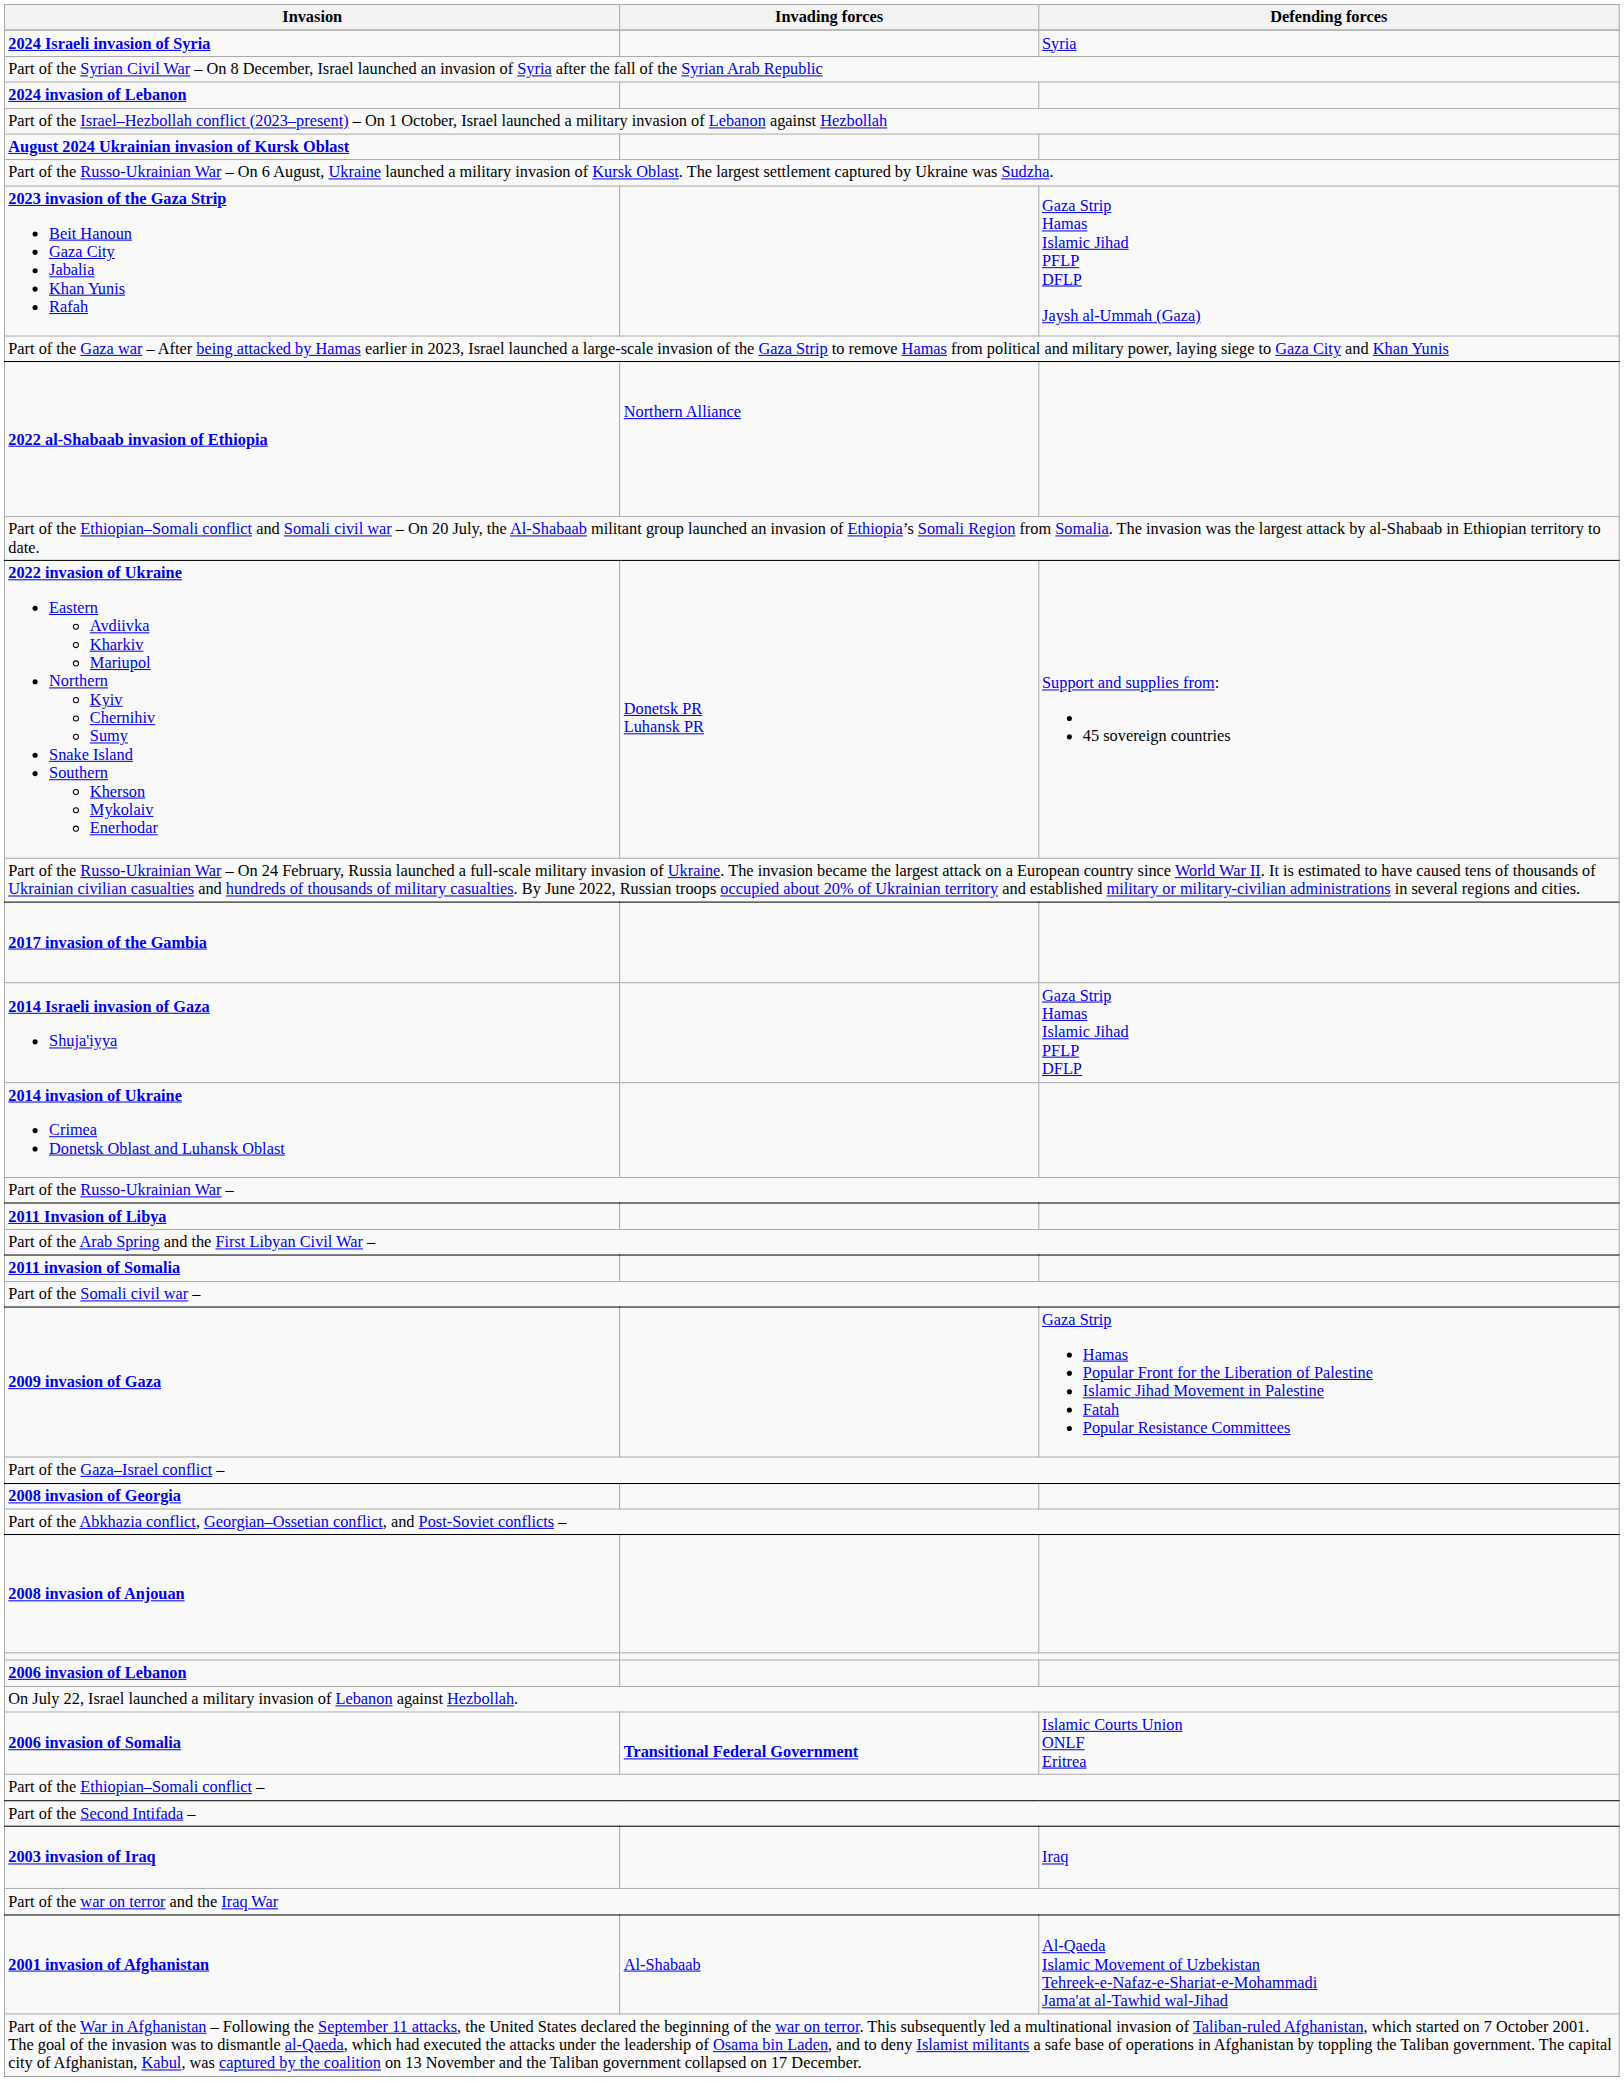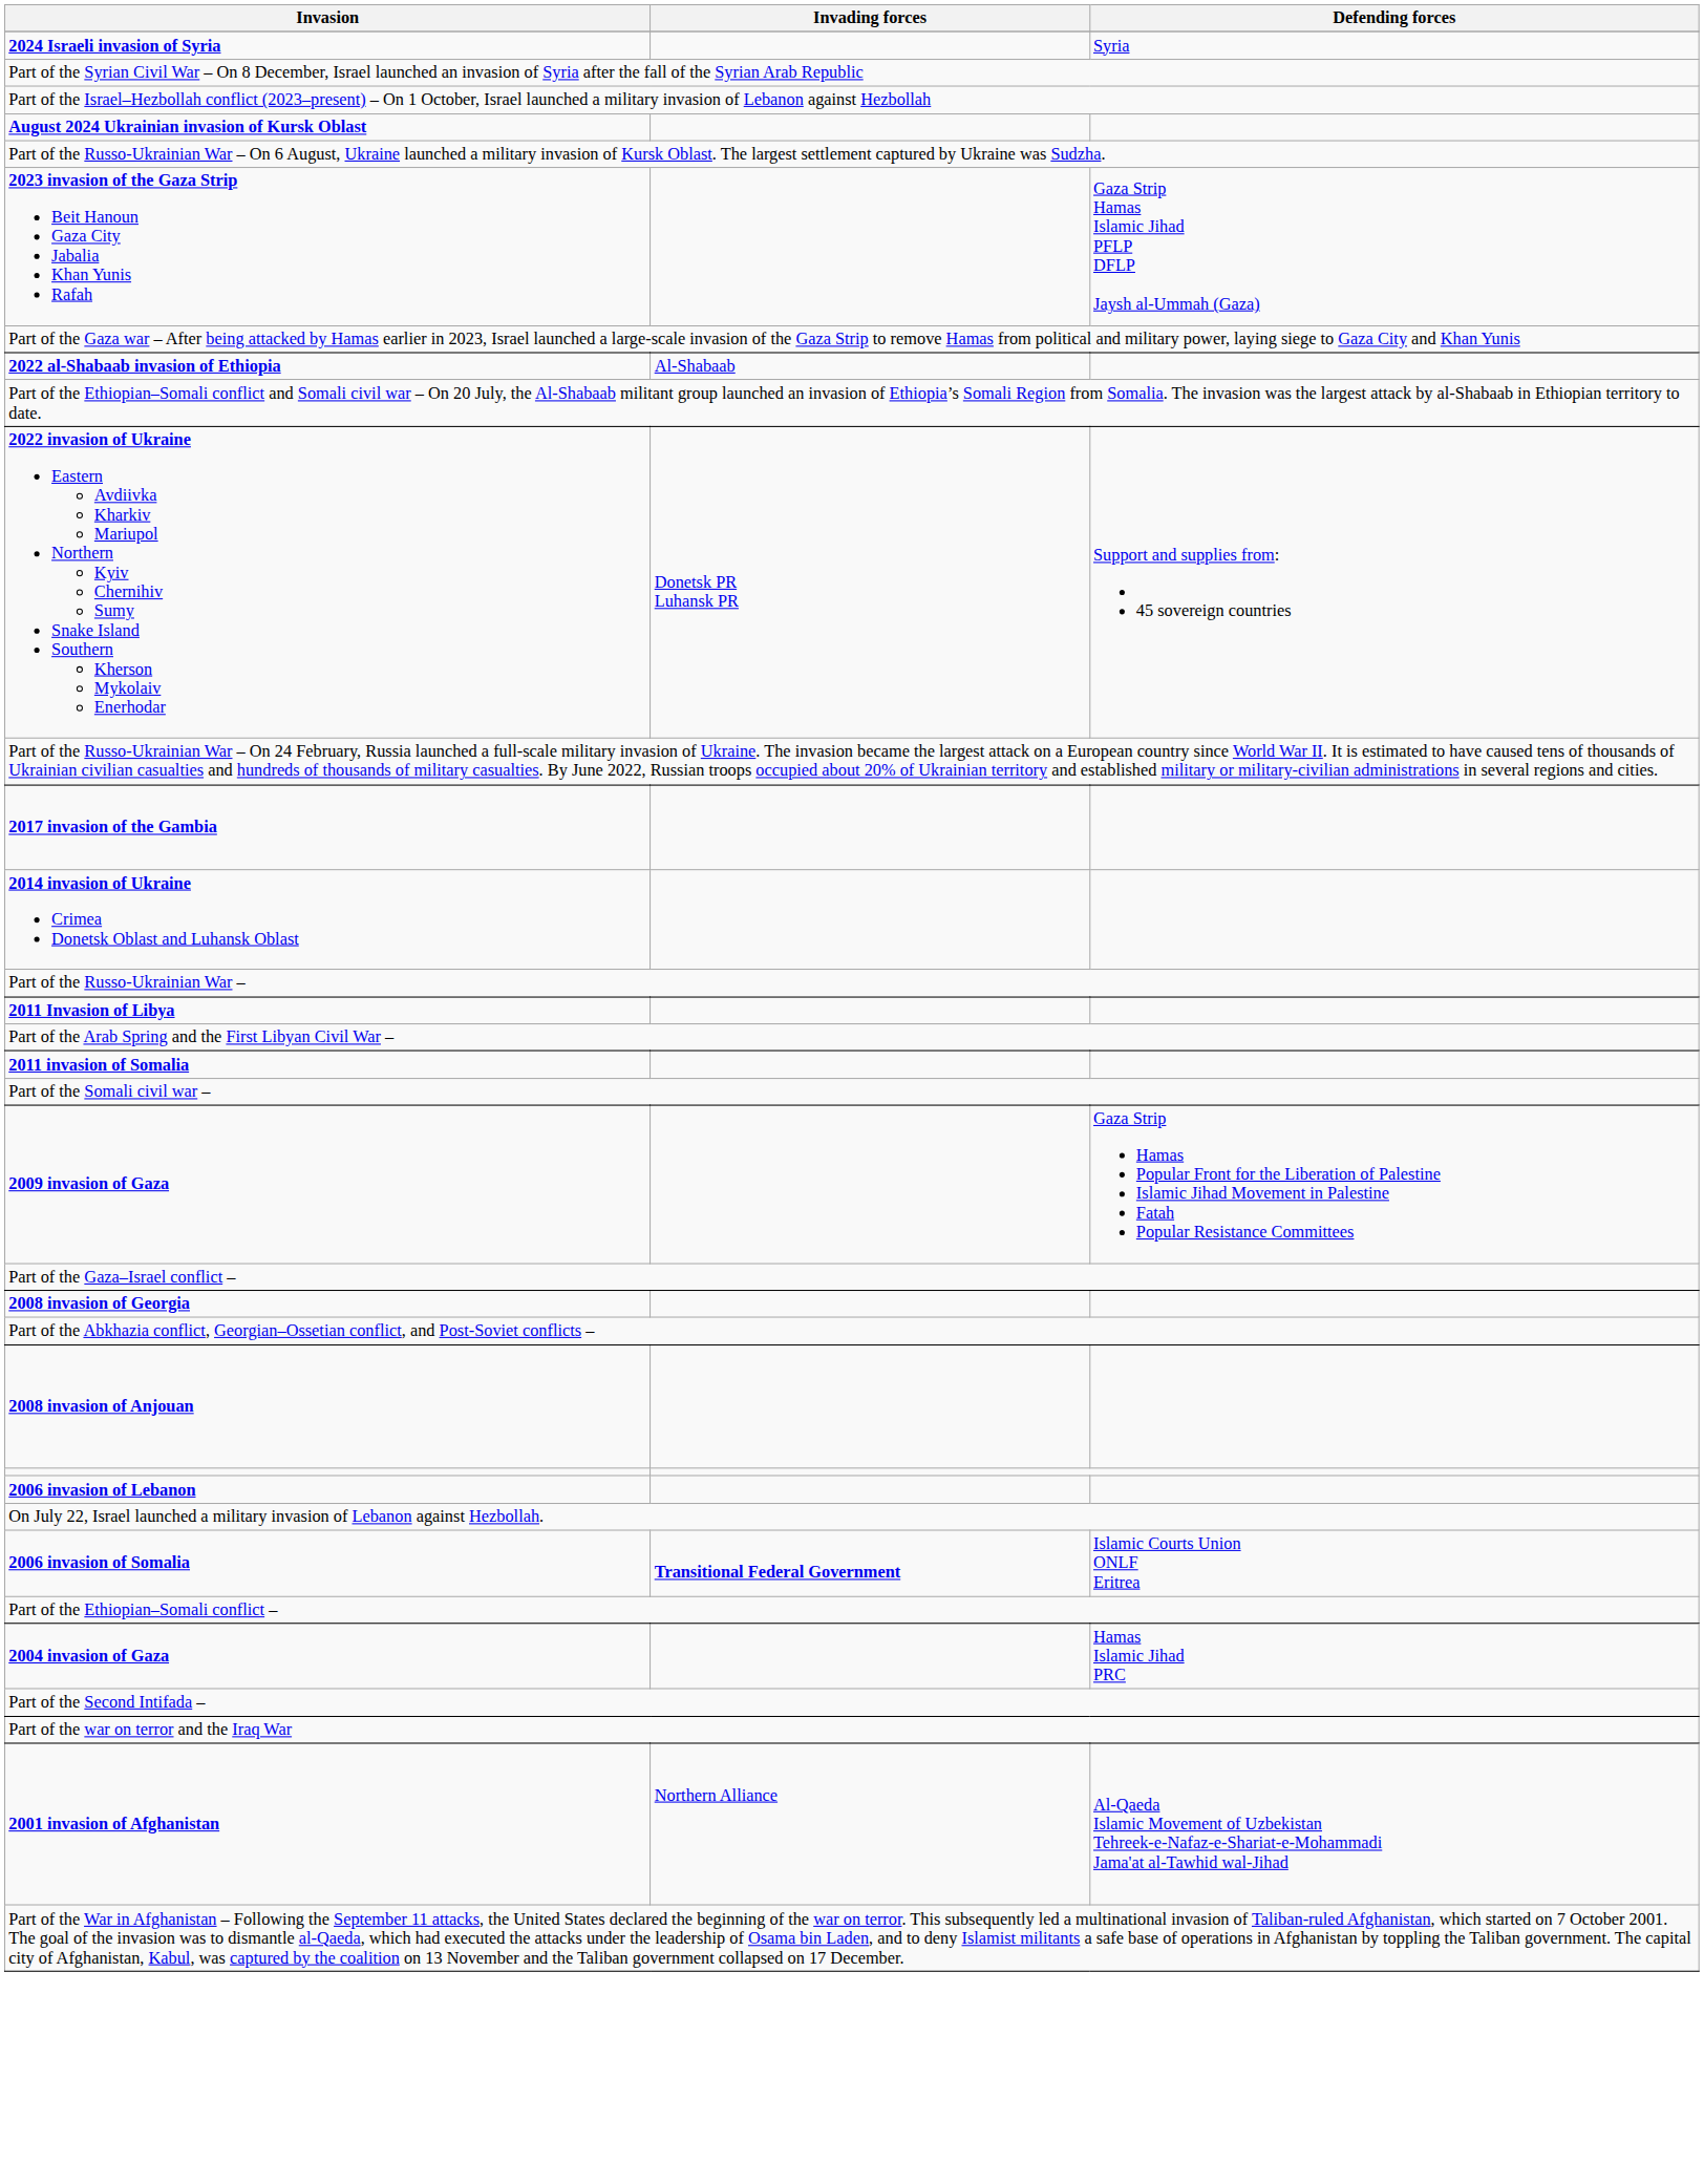- row: 2024 invasion of Lebanon
2022 al-Shabaab invasion of Ethiopia | Invading forces: Northern Alliance -> Al-Shabaab
- row: 2014 Israeli invasion of Gaza Shuja'iyya | Gaza Strip Hamas Islamic Jihad PFLP DFLP
+ row: 2004 invasion of Gaza | Hamas Islamic Jihad PRC
- row: 2003 invasion of Iraq | Iraq
2001 invasion of Afghanistan | Invading forces: Al-Shabaab -> Northern Alliance
